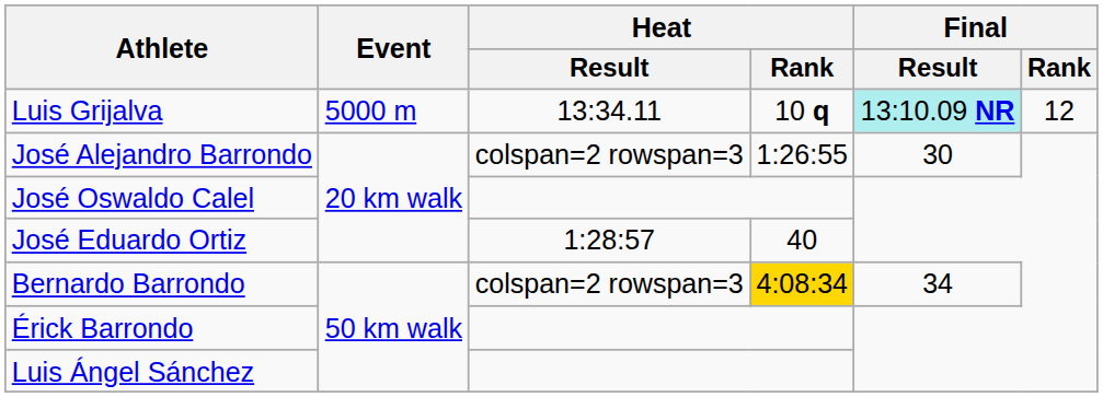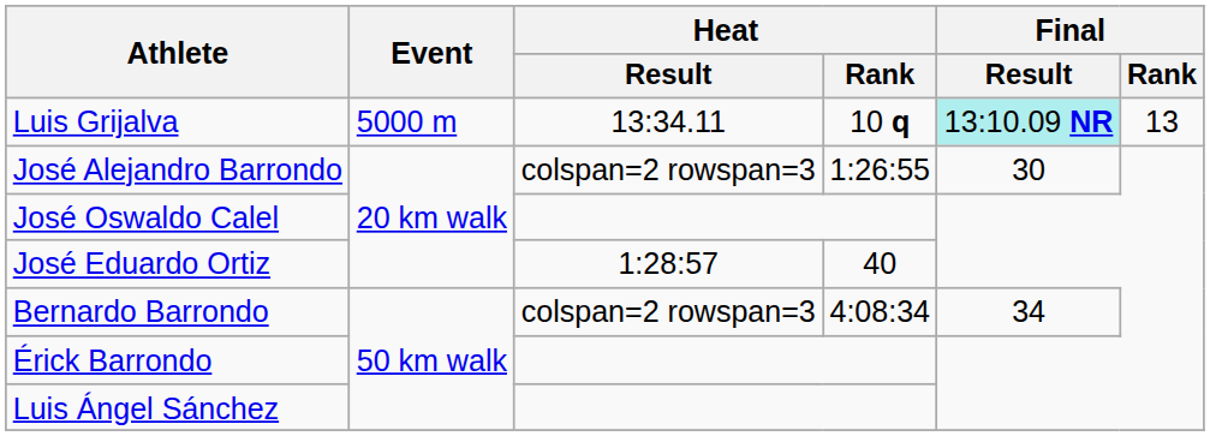Luis Grijalva | Final / Rank: 12 -> 13
Bernardo Barrondo | Heat / Rank: gold background -> no background
